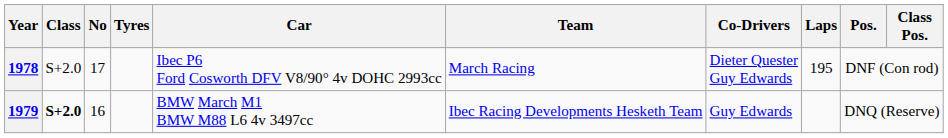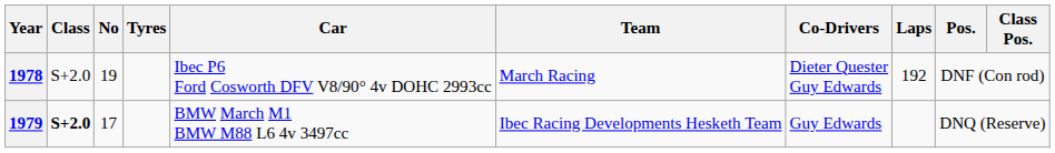1978 | No: 17 -> 19
1978 | Laps: 195 -> 192
1979 | No: 16 -> 17
